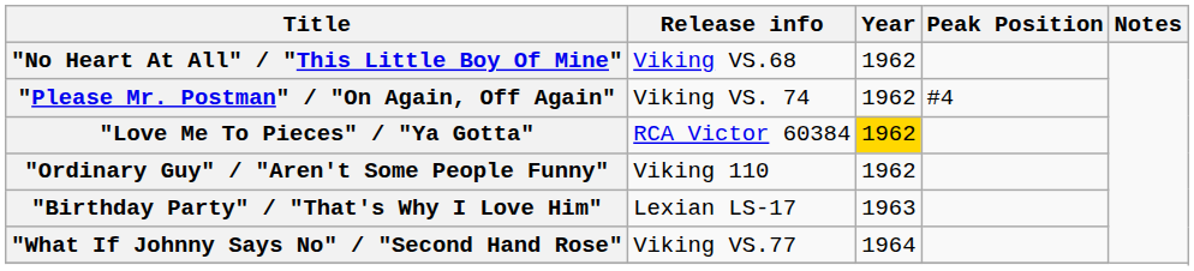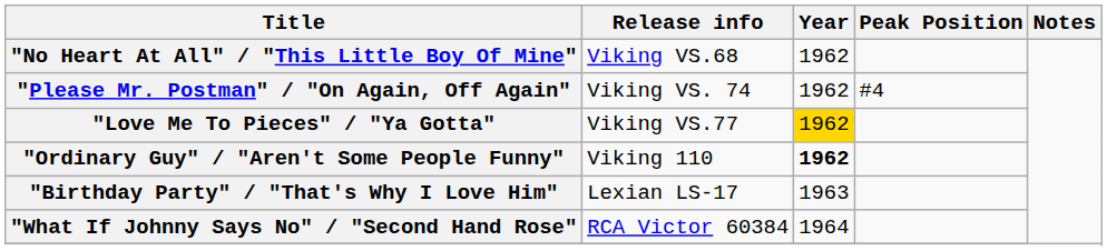"Love Me To Pieces" / "Ya Gotta" | Release info: RCA Victor 60384 -> Viking VS.77
"Ordinary Guy" / "Aren't Some People Funny" | Year: normal -> bold
"What If Johnny Says No" / "Second Hand Rose" | Release info: Viking VS.77 -> RCA Victor 60384
